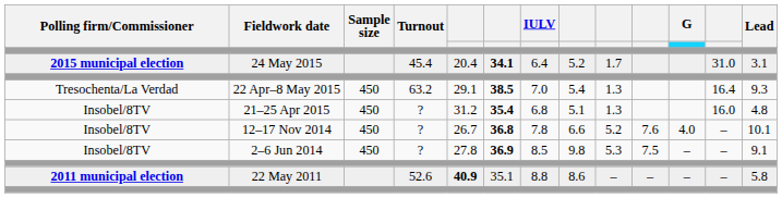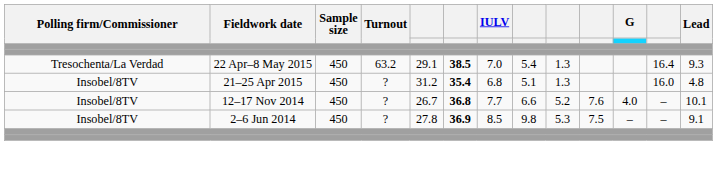- row: 2015 municipal election | 24 May 2015 | 45.4 | 20.4 | 34.1 | 6.4 | 5.2 | 1.7 | 31.0 | 3.1
12–17 Nov 2014 | IULV: 7.8 -> 7.7
- row: 2011 municipal election | 22 May 2011 | 52.6 | 40.9 | 35.1 | 8.8 | 8.6 | – | – | – | – | 5.8
